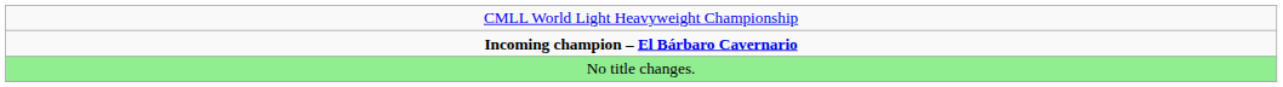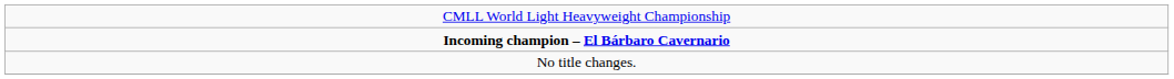No title changes. | column 1: lightgreen background -> no background
